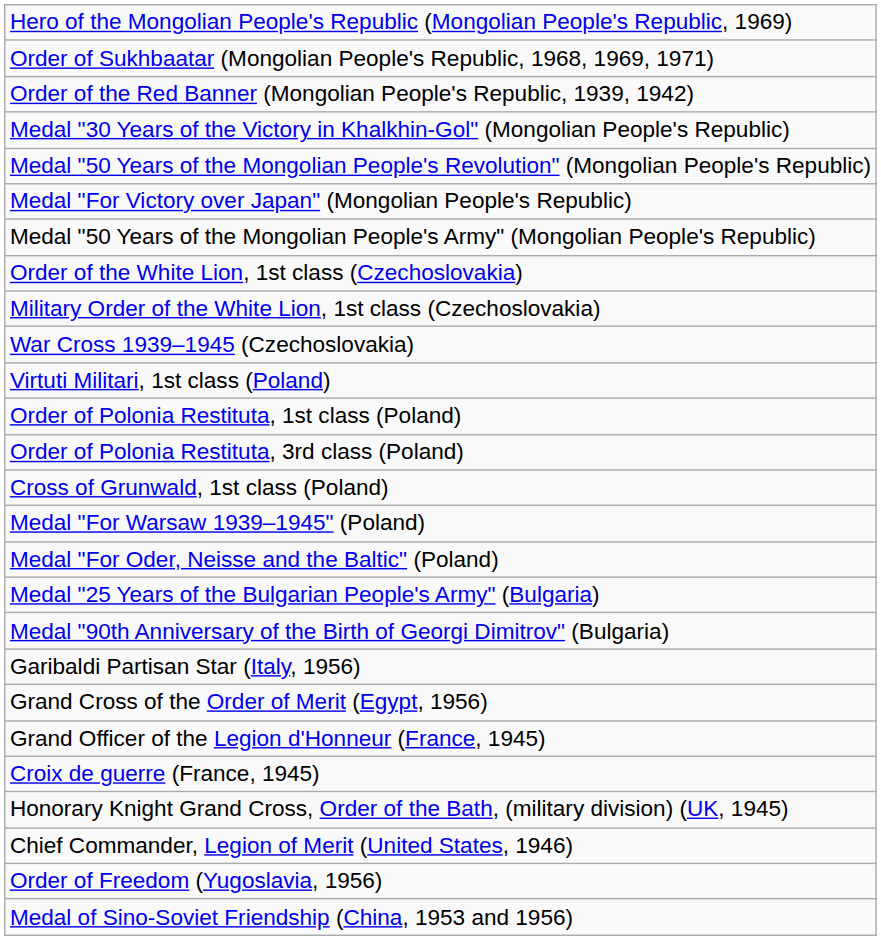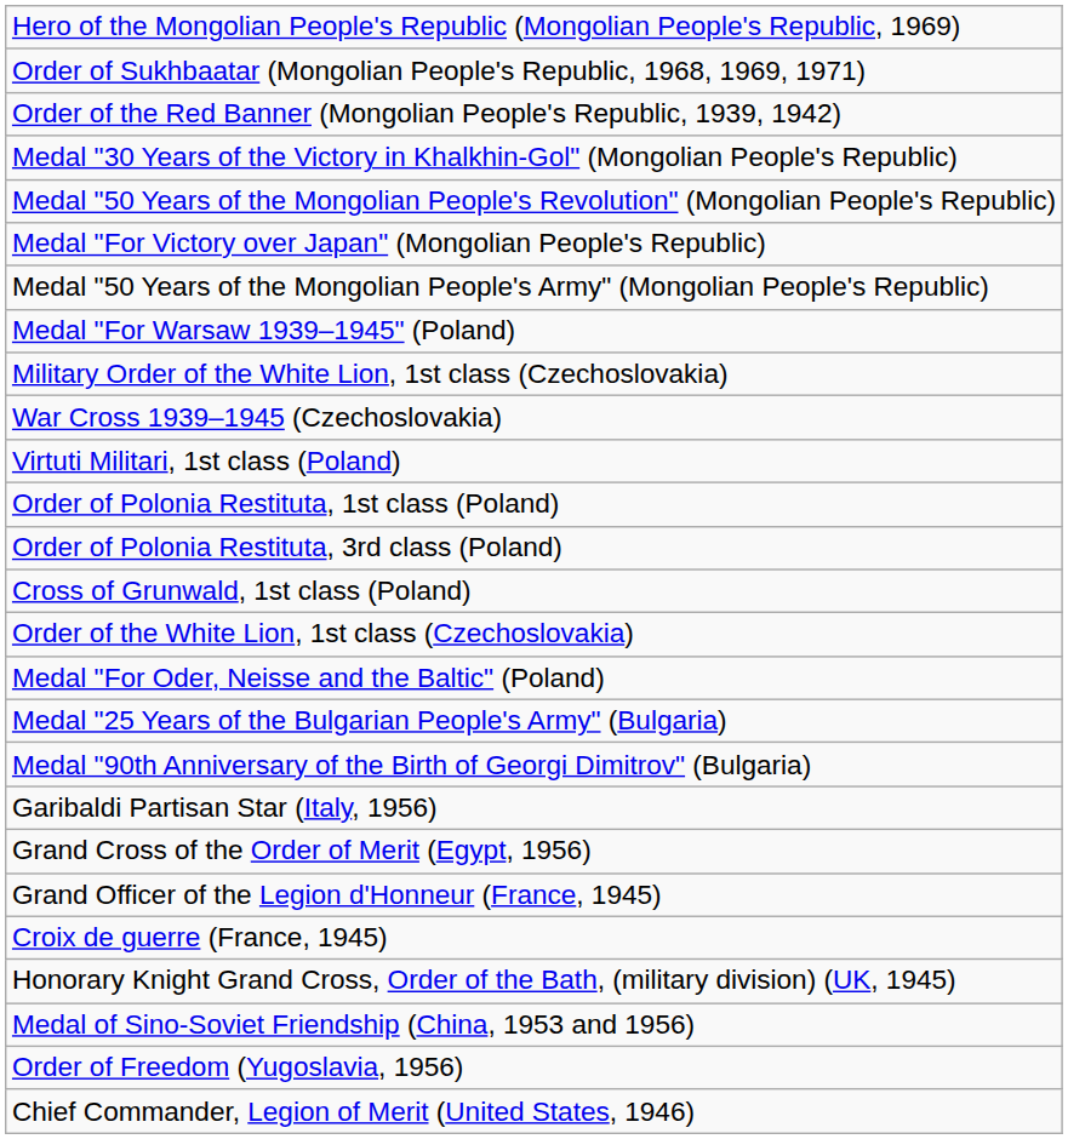row 8 | column 1: Order of the White Lion, 1st class (Czechoslovakia) -> Medal "For Warsaw 1939–1945" (Poland)
row 15 | column 1: Medal "For Warsaw 1939–1945" (Poland) -> Order of the White Lion, 1st class (Czechoslovakia)
row 24 | column 1: Chief Commander, Legion of Merit (United States, 1946) -> Medal of Sino-Soviet Friendship (China, 1953 and 1956)
row 26 | column 1: Medal of Sino-Soviet Friendship (China, 1953 and 1956) -> Chief Commander, Legion of Merit (United States, 1946)
